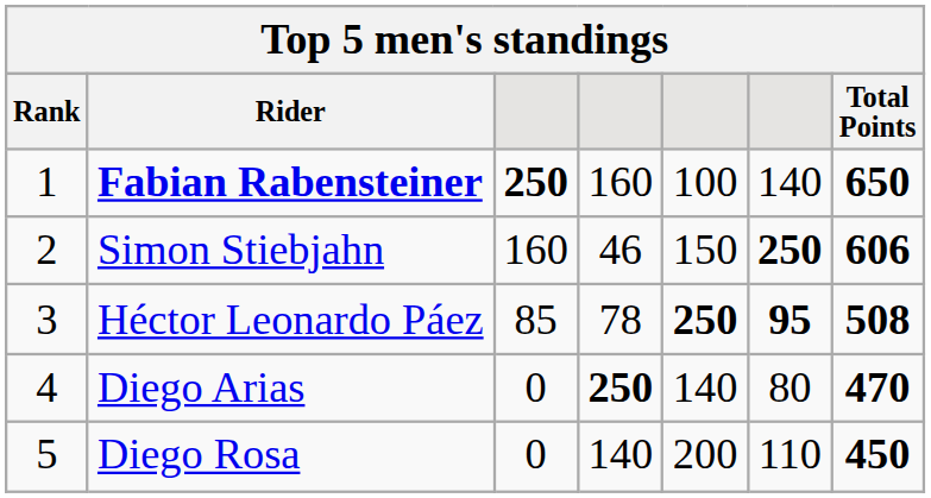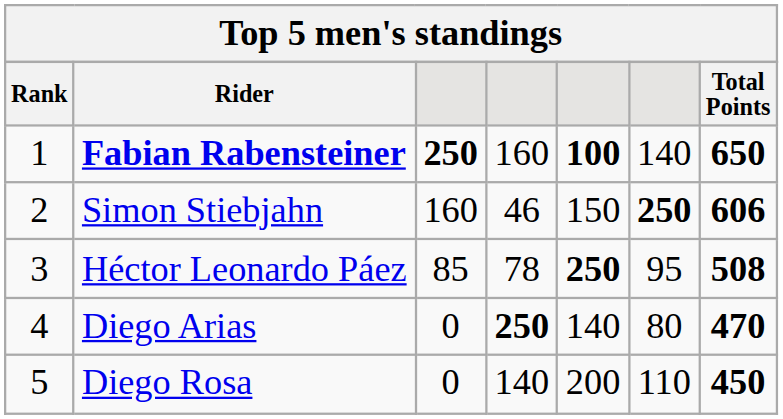Fabian Rabensteiner | column 5: normal -> bold
Héctor Leonardo Páez | column 6: bold -> normal
